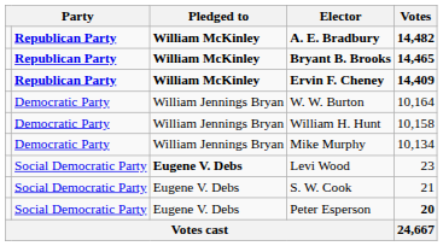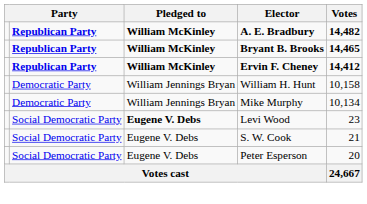Ervin F. Cheney | Votes: 14,409 -> 14,412
- row: Democratic Party | William Jennings Bryan | W. W. Burton | 10,164
Peter Esperson | Votes: bold -> normal
